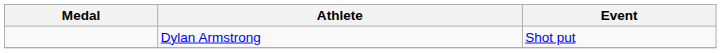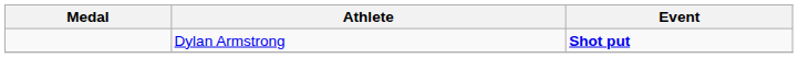Dylan Armstrong | Event: normal -> bold
